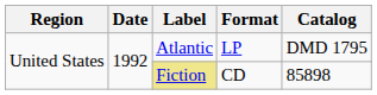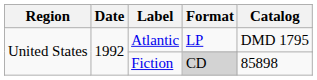Fiction | Label: khaki background -> no background
Fiction | Format: no background -> lightgrey background
